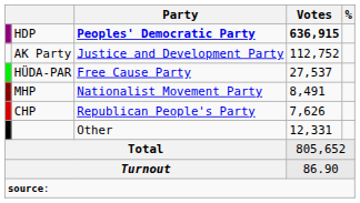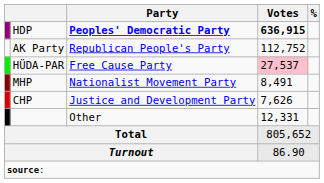AK Party | Party: Justice and Development Party -> Republican People's Party
HÜDA-PAR | Votes: no background -> pink background
CHP | Party: Republican People's Party -> Justice and Development Party
